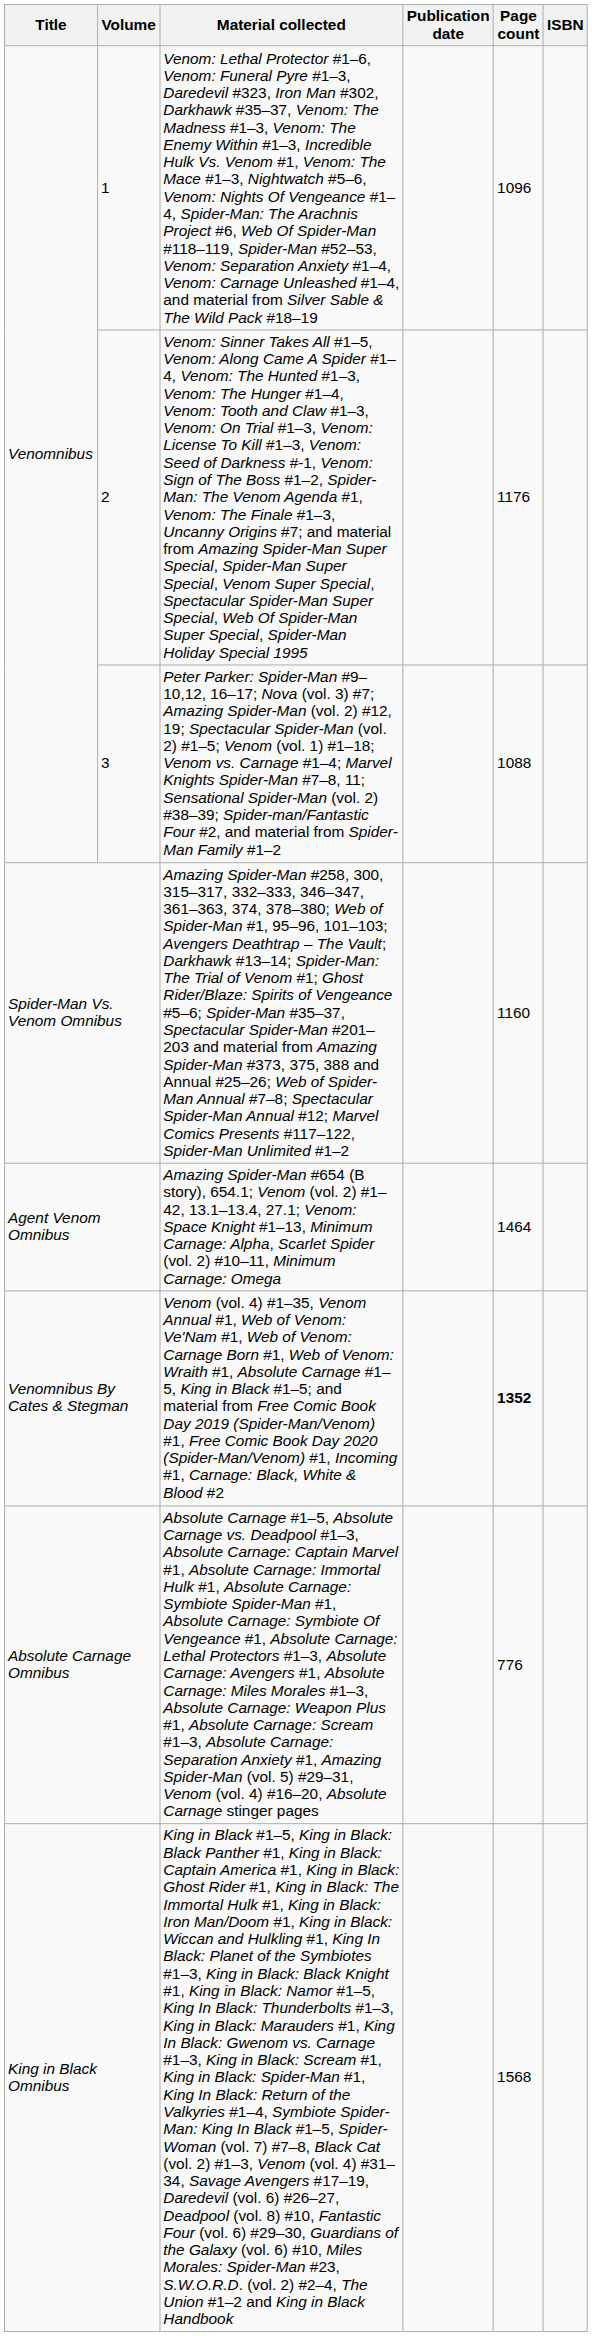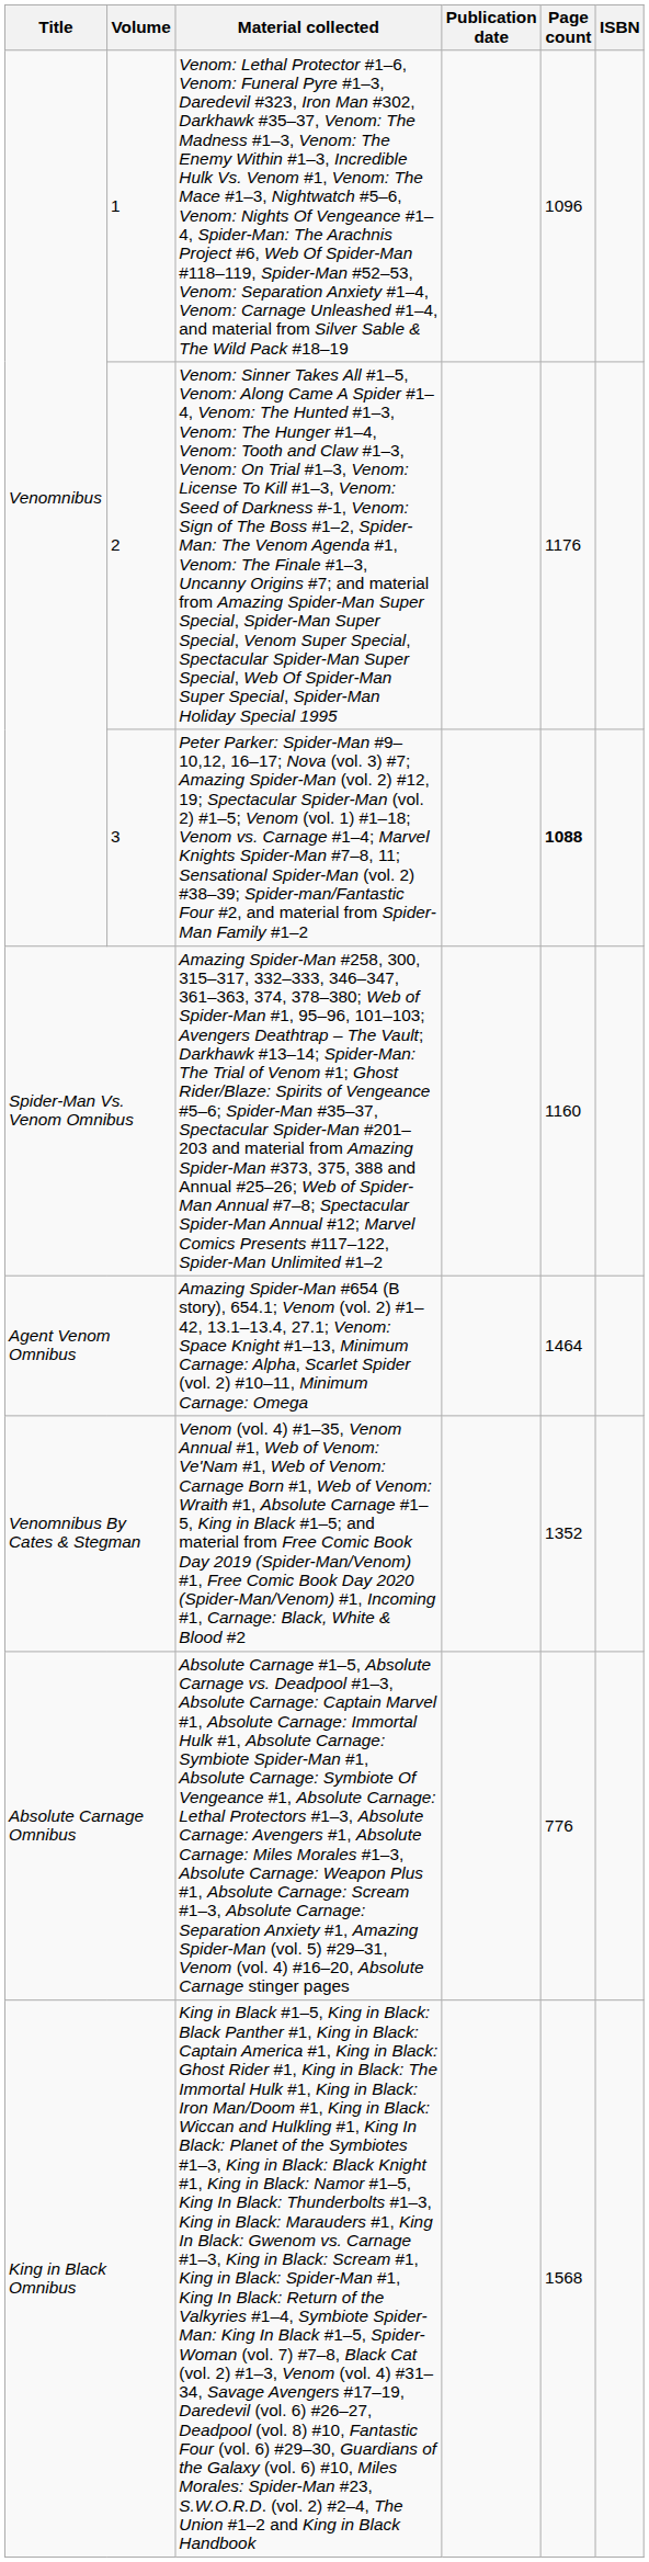3 | Page count: normal -> bold
Venomnibus By Cates & Stegman | Page count: bold -> normal
